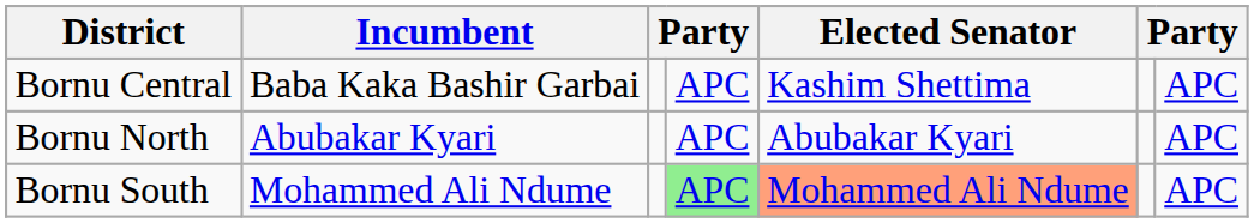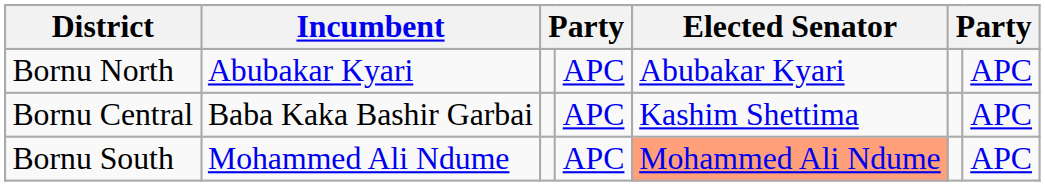rows swapped: Bornu Central <-> Bornu North
Bornu South | column 4: lightgreen background -> no background
